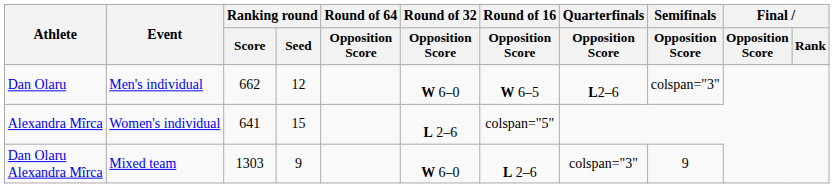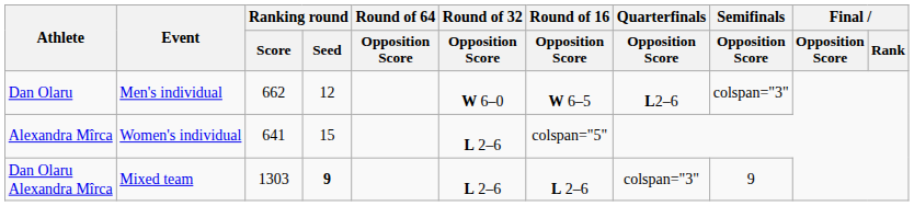Dan Olaru Alexandra Mîrca | Ranking round / Seed: normal -> bold
Dan Olaru Alexandra Mîrca | Round of 32 / Opposition Score: W 6–0 -> L 2–6
